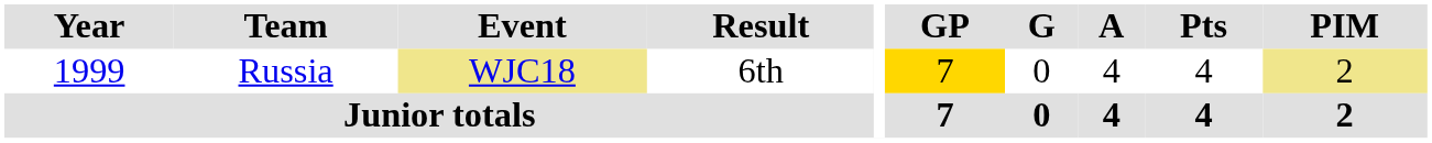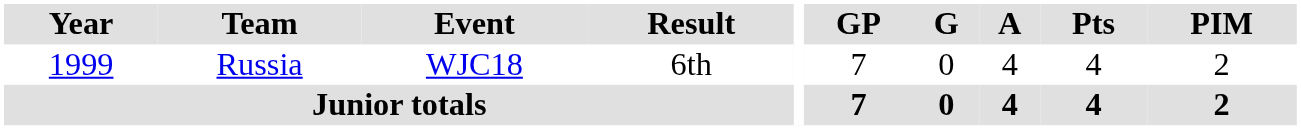Russia | Event: khaki background -> no background
Russia | GP: gold background -> no background
Russia | PIM: khaki background -> no background
